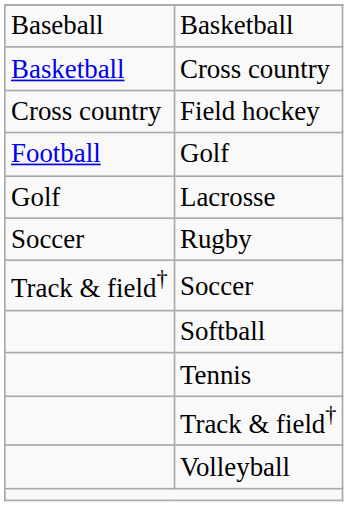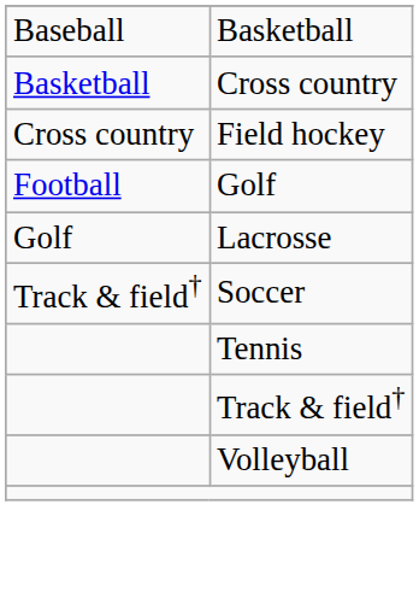- row: Soccer | Rugby
- row: Softball
